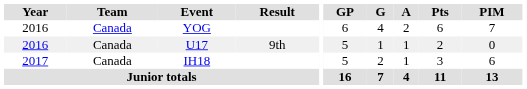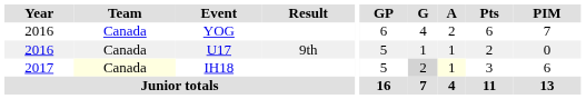IH18 | Team: no background -> lightyellow background
IH18 | G: no background -> lightgrey background
IH18 | A: no background -> lightyellow background
